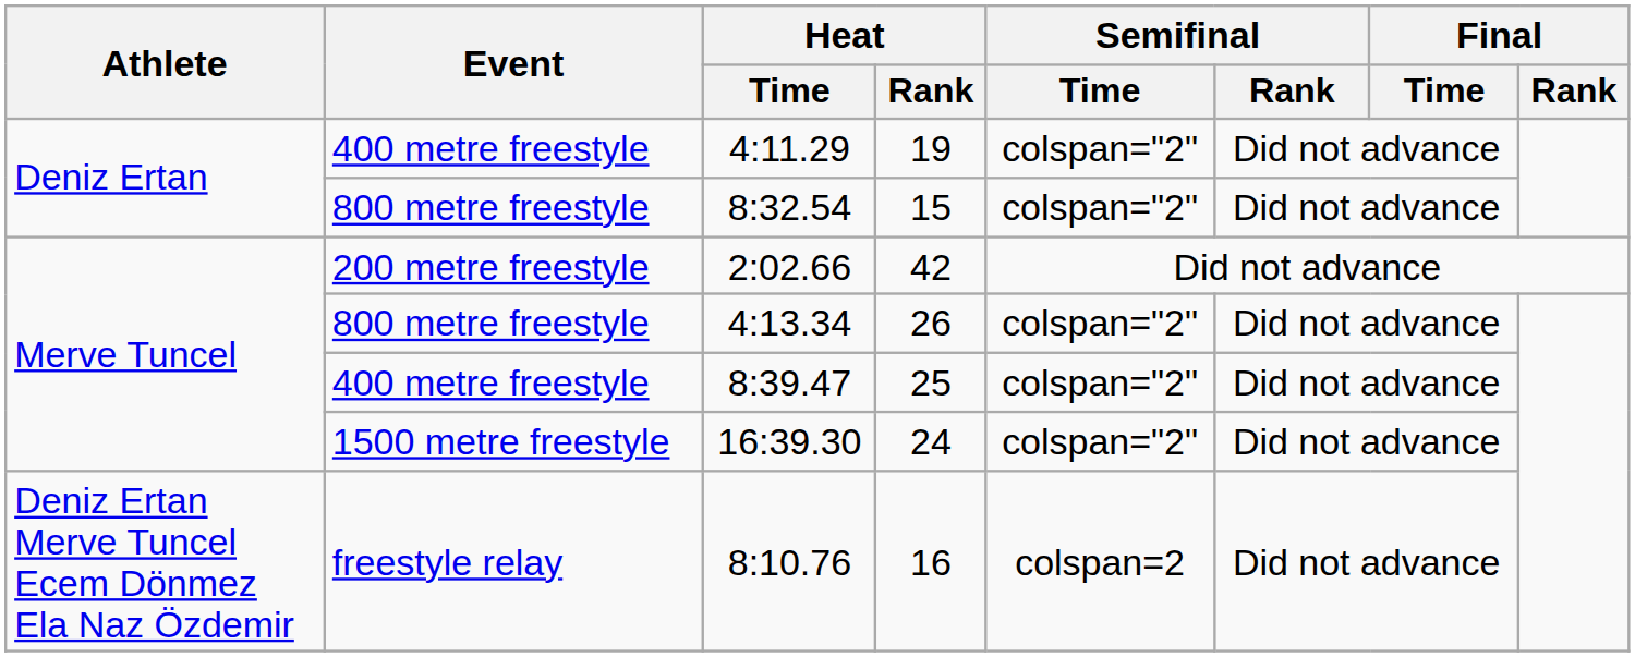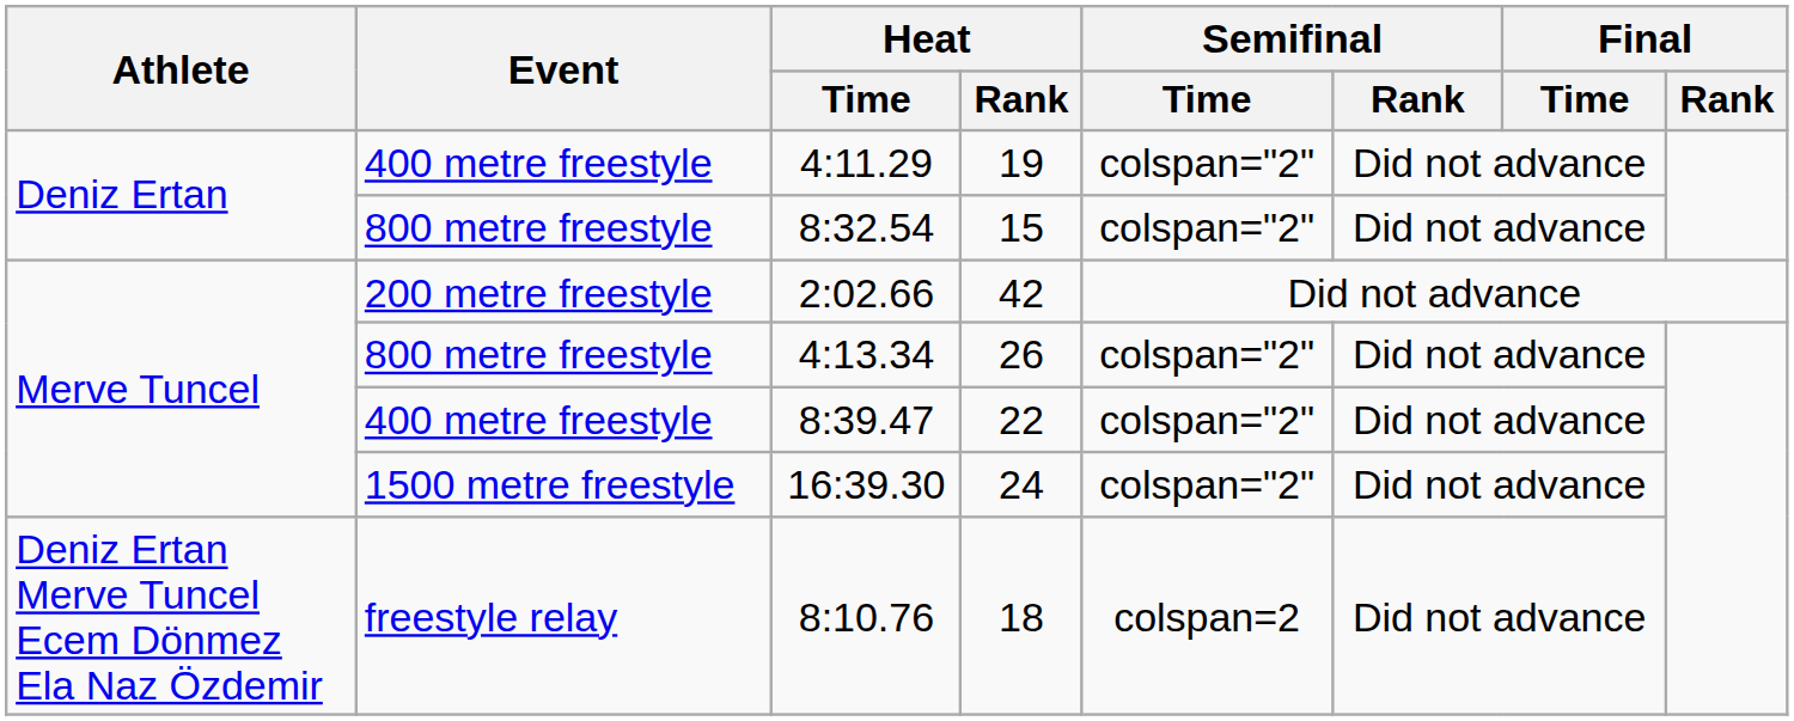8:39.47 | Heat / Rank: 25 -> 22
8:10.76 | Heat / Rank: 16 -> 18
